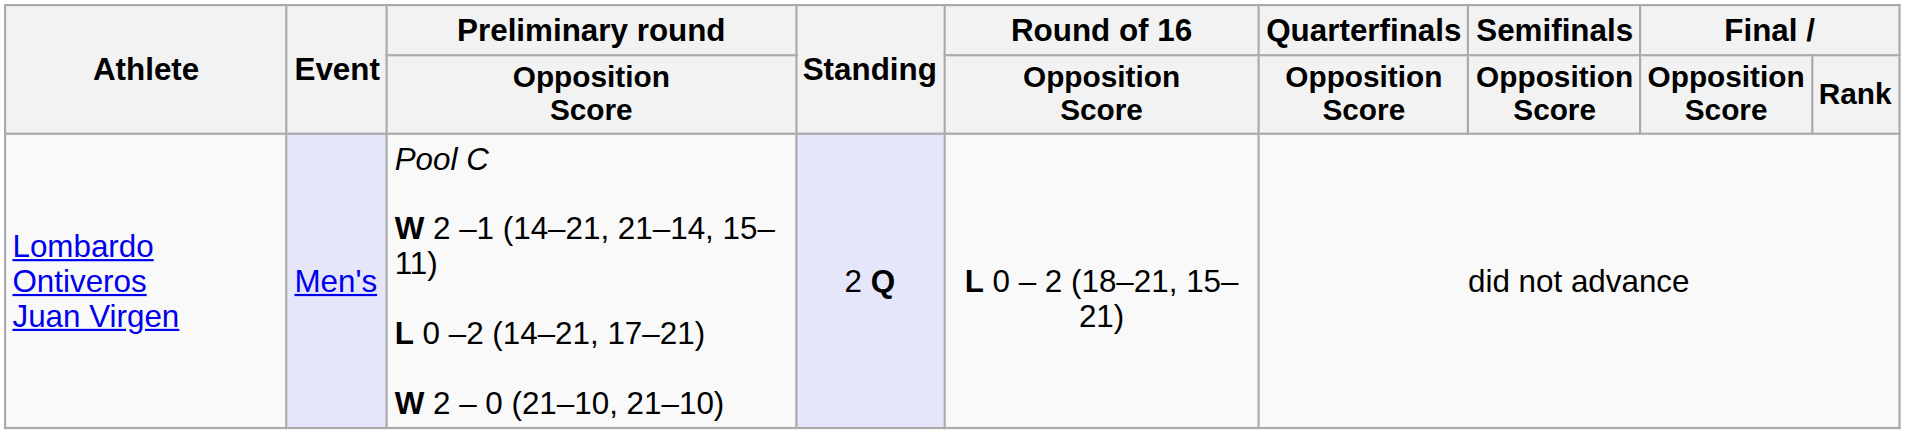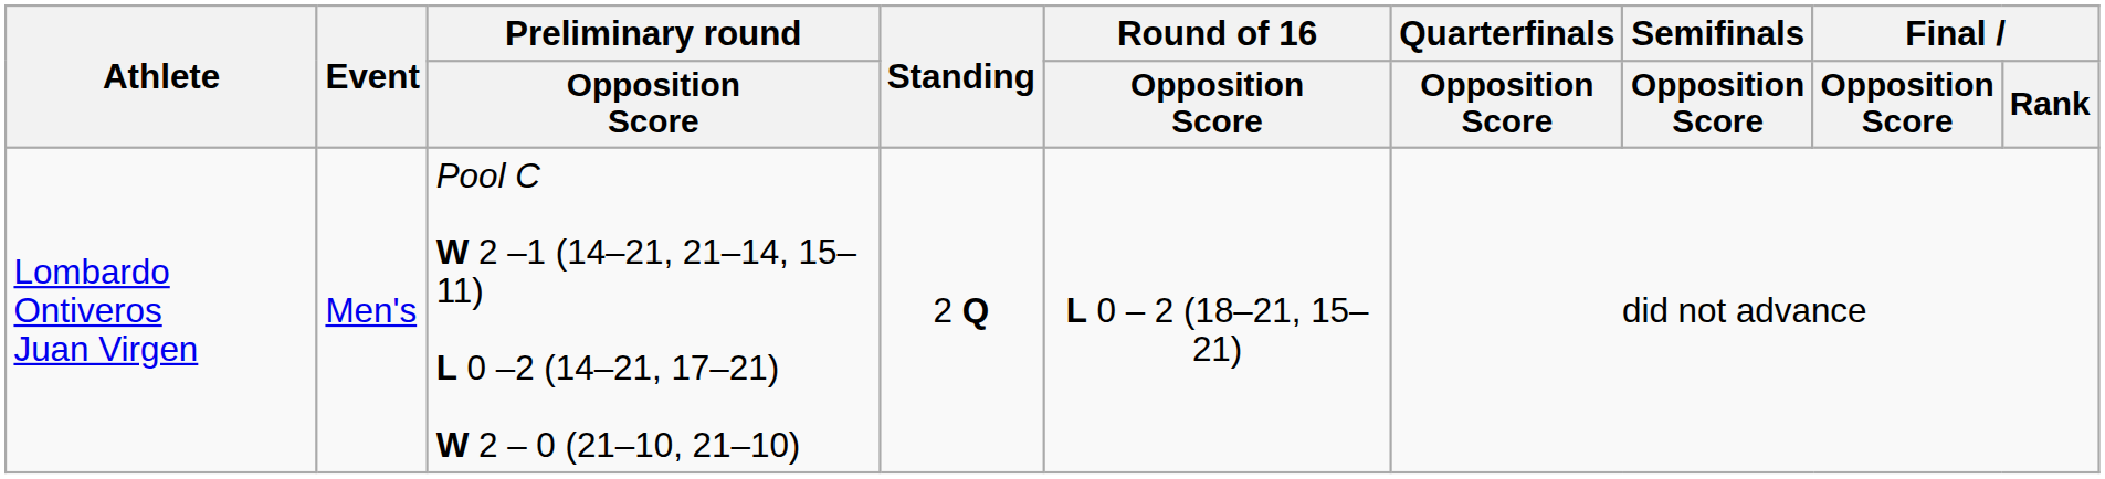Lombardo Ontiveros Juan Virgen | Event: lavender background -> no background
Lombardo Ontiveros Juan Virgen | Standing: lavender background -> no background
